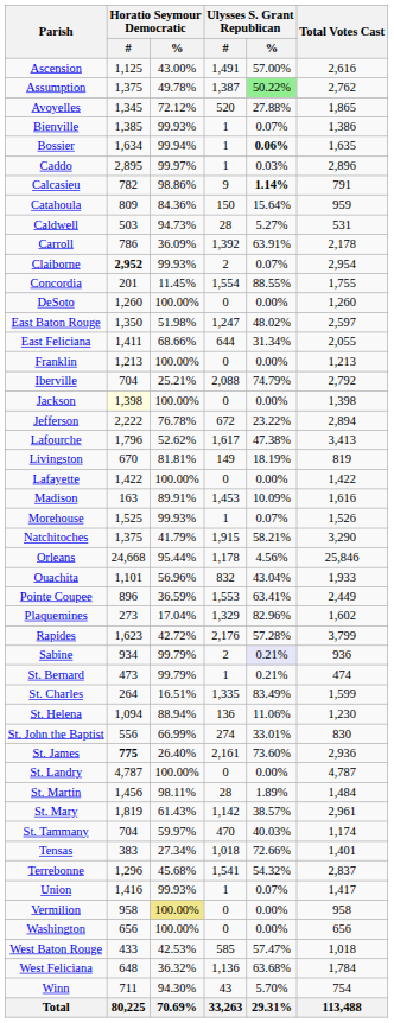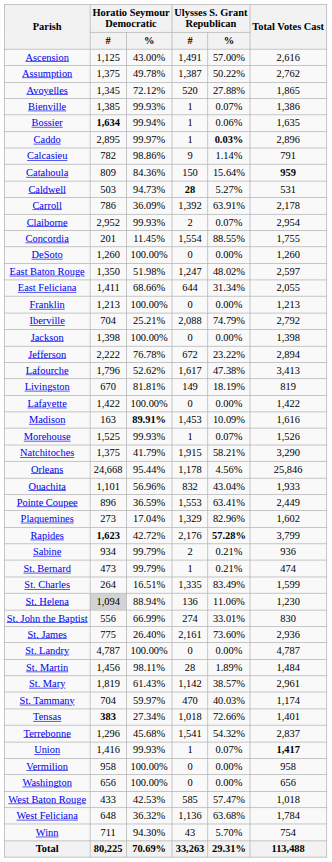Assumption | Ulysses S. Grant Republican / %: lightgreen background -> no background
Bossier | Horatio Seymour Democratic / #: normal -> bold
Bossier | Ulysses S. Grant Republican / %: bold -> normal
Caddo | Ulysses S. Grant Republican / %: normal -> bold
Calcasieu | Ulysses S. Grant Republican / %: bold -> normal
Catahoula | Total Votes Cast: normal -> bold
Caldwell | Ulysses S. Grant Republican / #: normal -> bold
Claiborne | Horatio Seymour Democratic / #: bold -> normal
Jackson | Horatio Seymour Democratic / #: lightyellow background -> no background
Madison | Horatio Seymour Democratic / %: normal -> bold
Rapides | Horatio Seymour Democratic / #: normal -> bold
Rapides | Ulysses S. Grant Republican / %: normal -> bold
Sabine | Ulysses S. Grant Republican / %: lavender background -> no background
St. Helena | Horatio Seymour Democratic / #: no background -> lightgrey background
St. James | Horatio Seymour Democratic / #: bold -> normal
Tensas | Horatio Seymour Democratic / #: normal -> bold
Union | Total Votes Cast: normal -> bold
Vermilion | Horatio Seymour Democratic / %: khaki background -> no background
